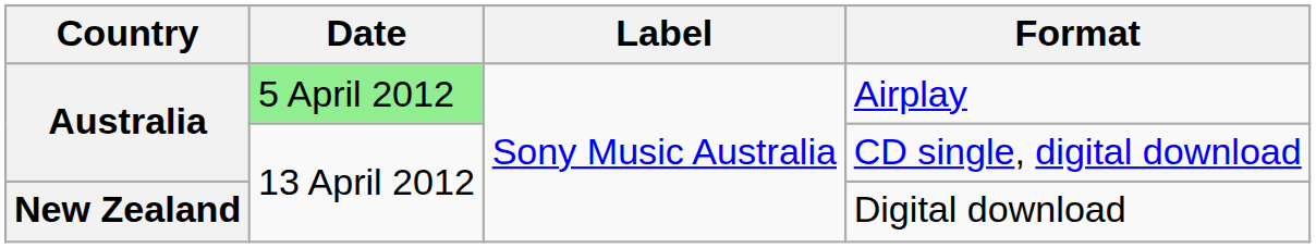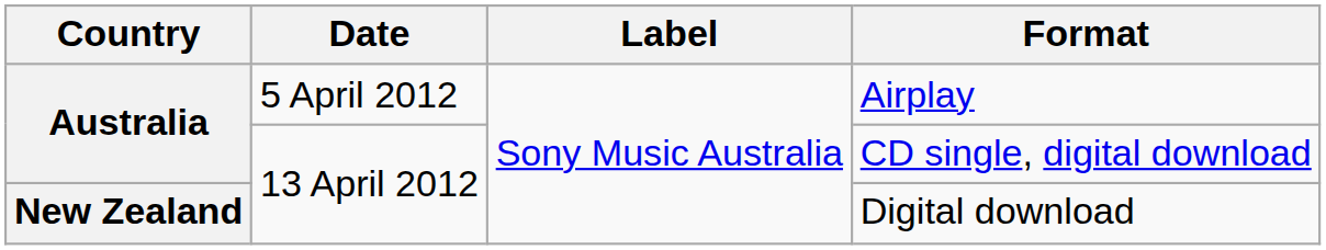Airplay | Date: lightgreen background -> no background
